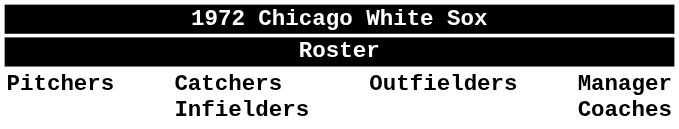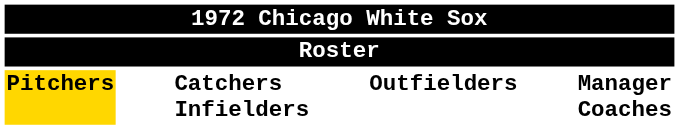Pitchers | column 1: no background -> gold background
